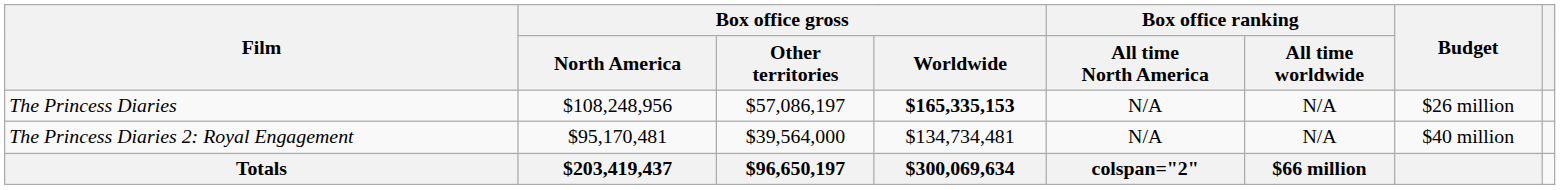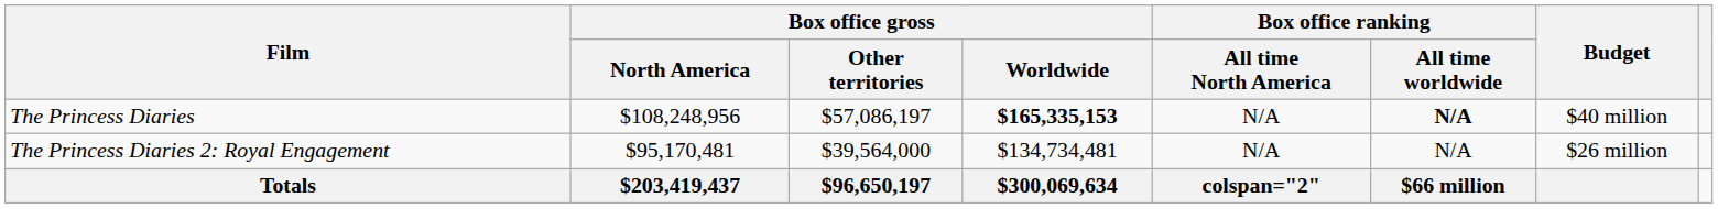The Princess Diaries | Box office ranking / All time worldwide: normal -> bold
The Princess Diaries | Budget: $26 million -> $40 million
The Princess Diaries 2: Royal Engagement | Budget: $40 million -> $26 million
